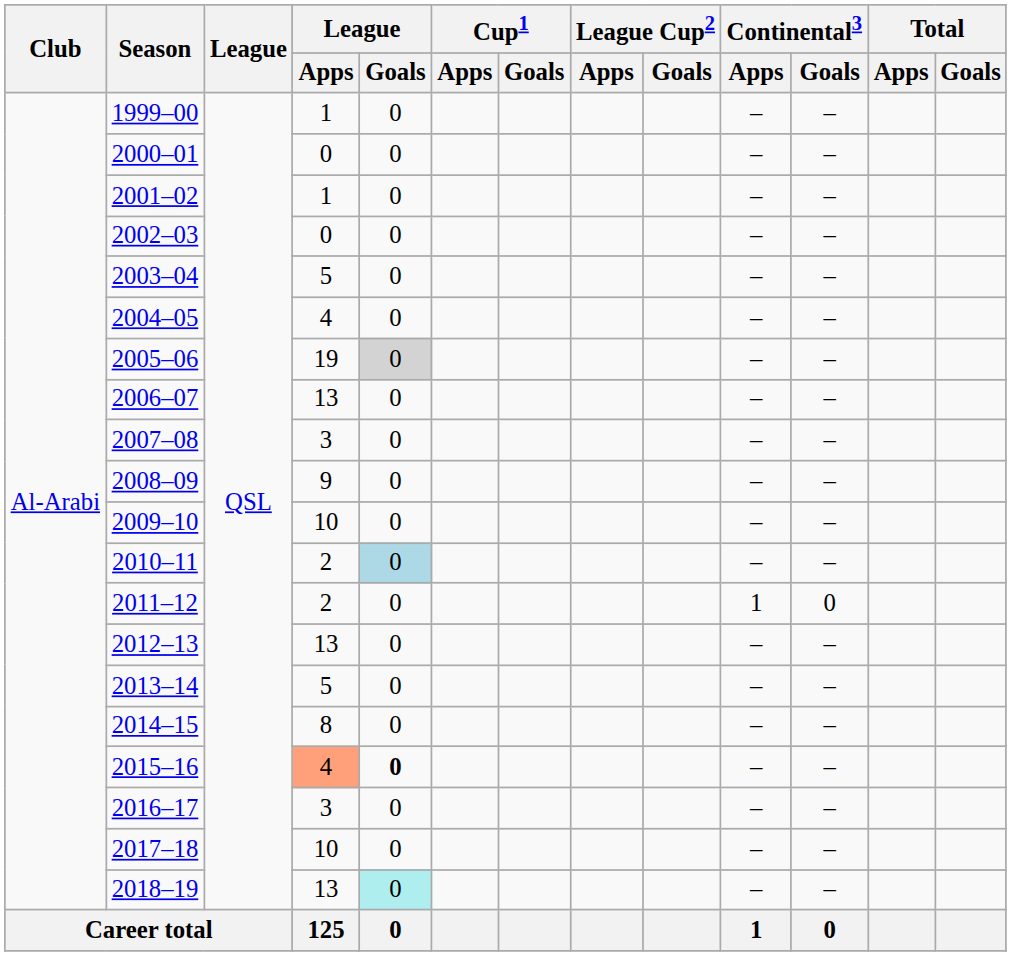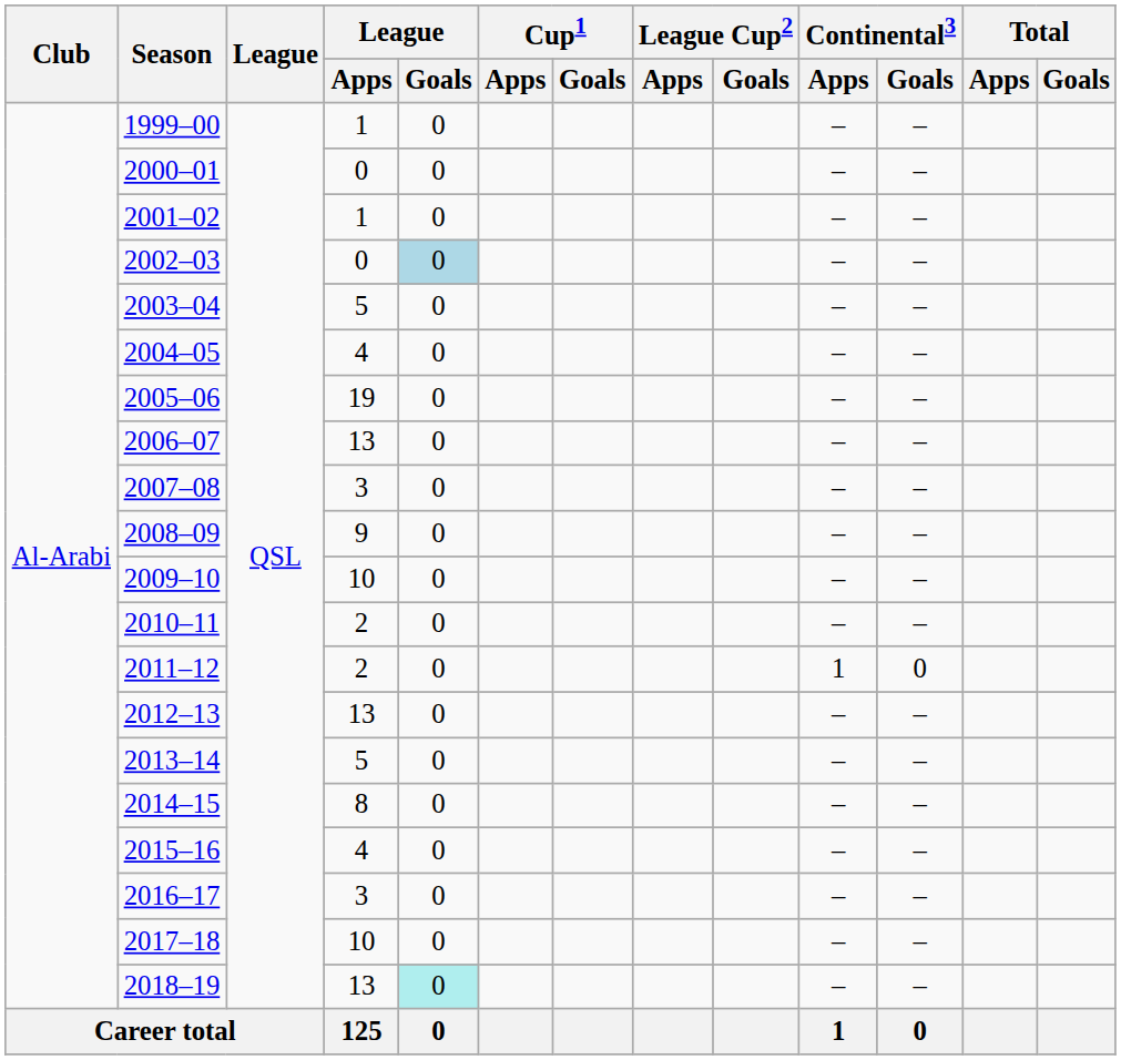2002–03 | League / Goals: no background -> lightblue background
2005–06 | League / Goals: lightgrey background -> no background
2010–11 | League / Goals: lightblue background -> no background
2015–16 | League / Apps: lightsalmon background -> no background
2015–16 | League / Goals: bold -> normal
